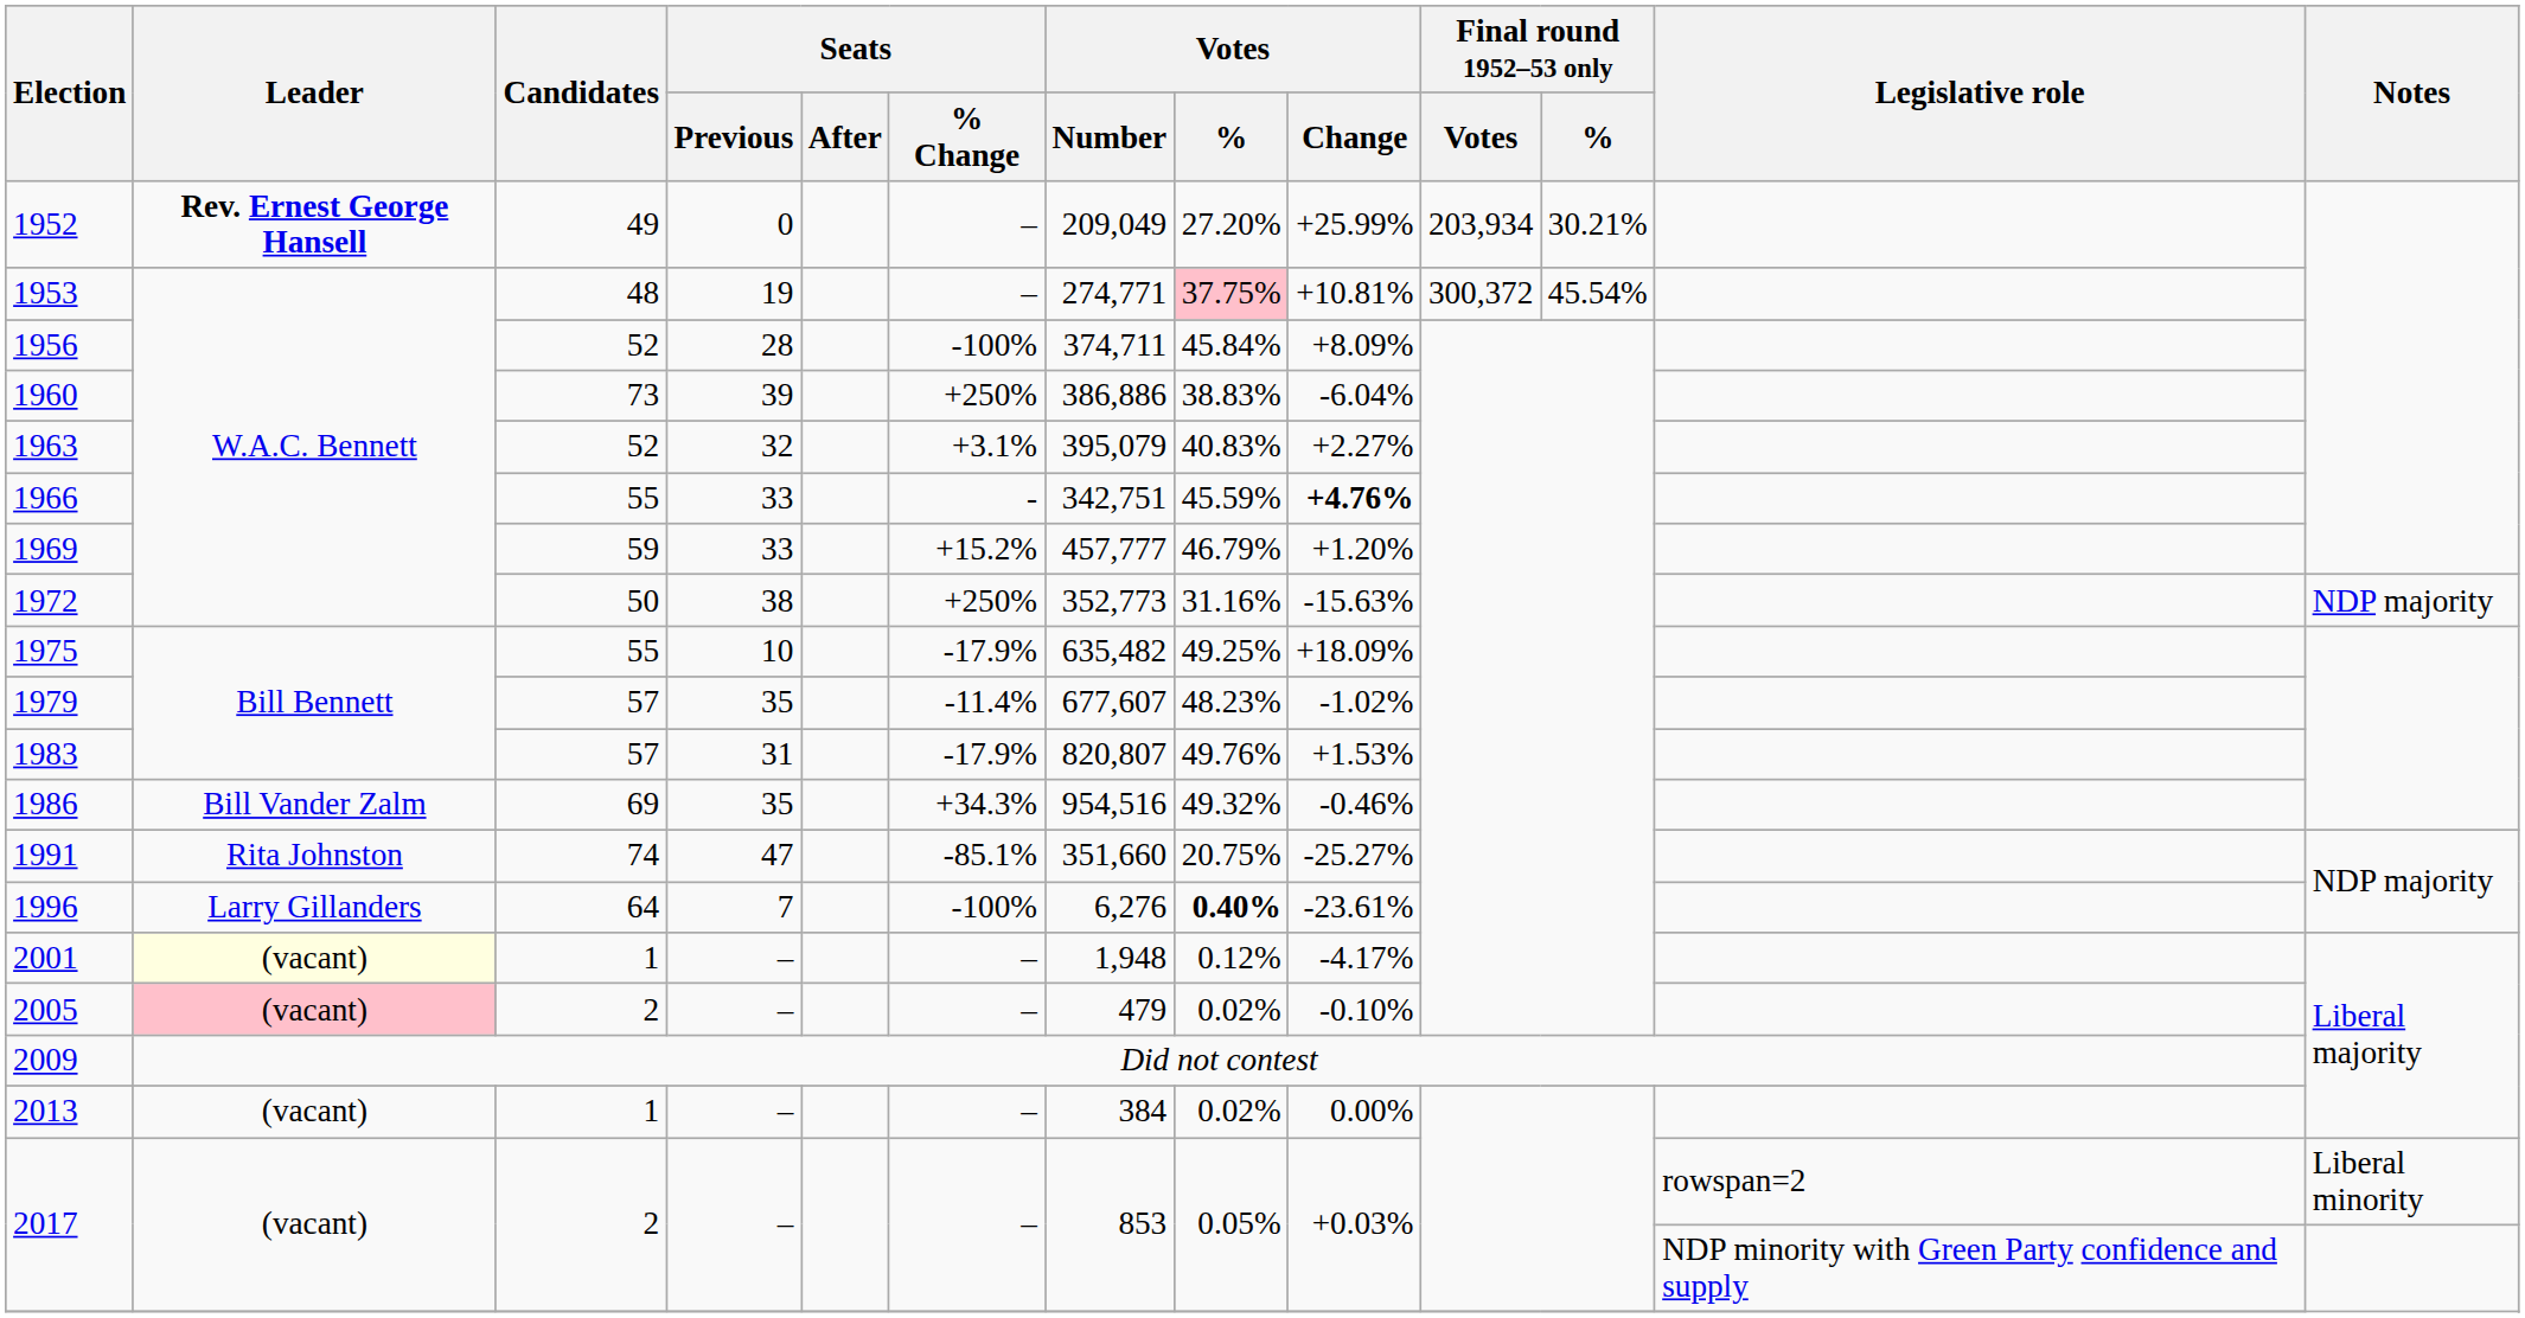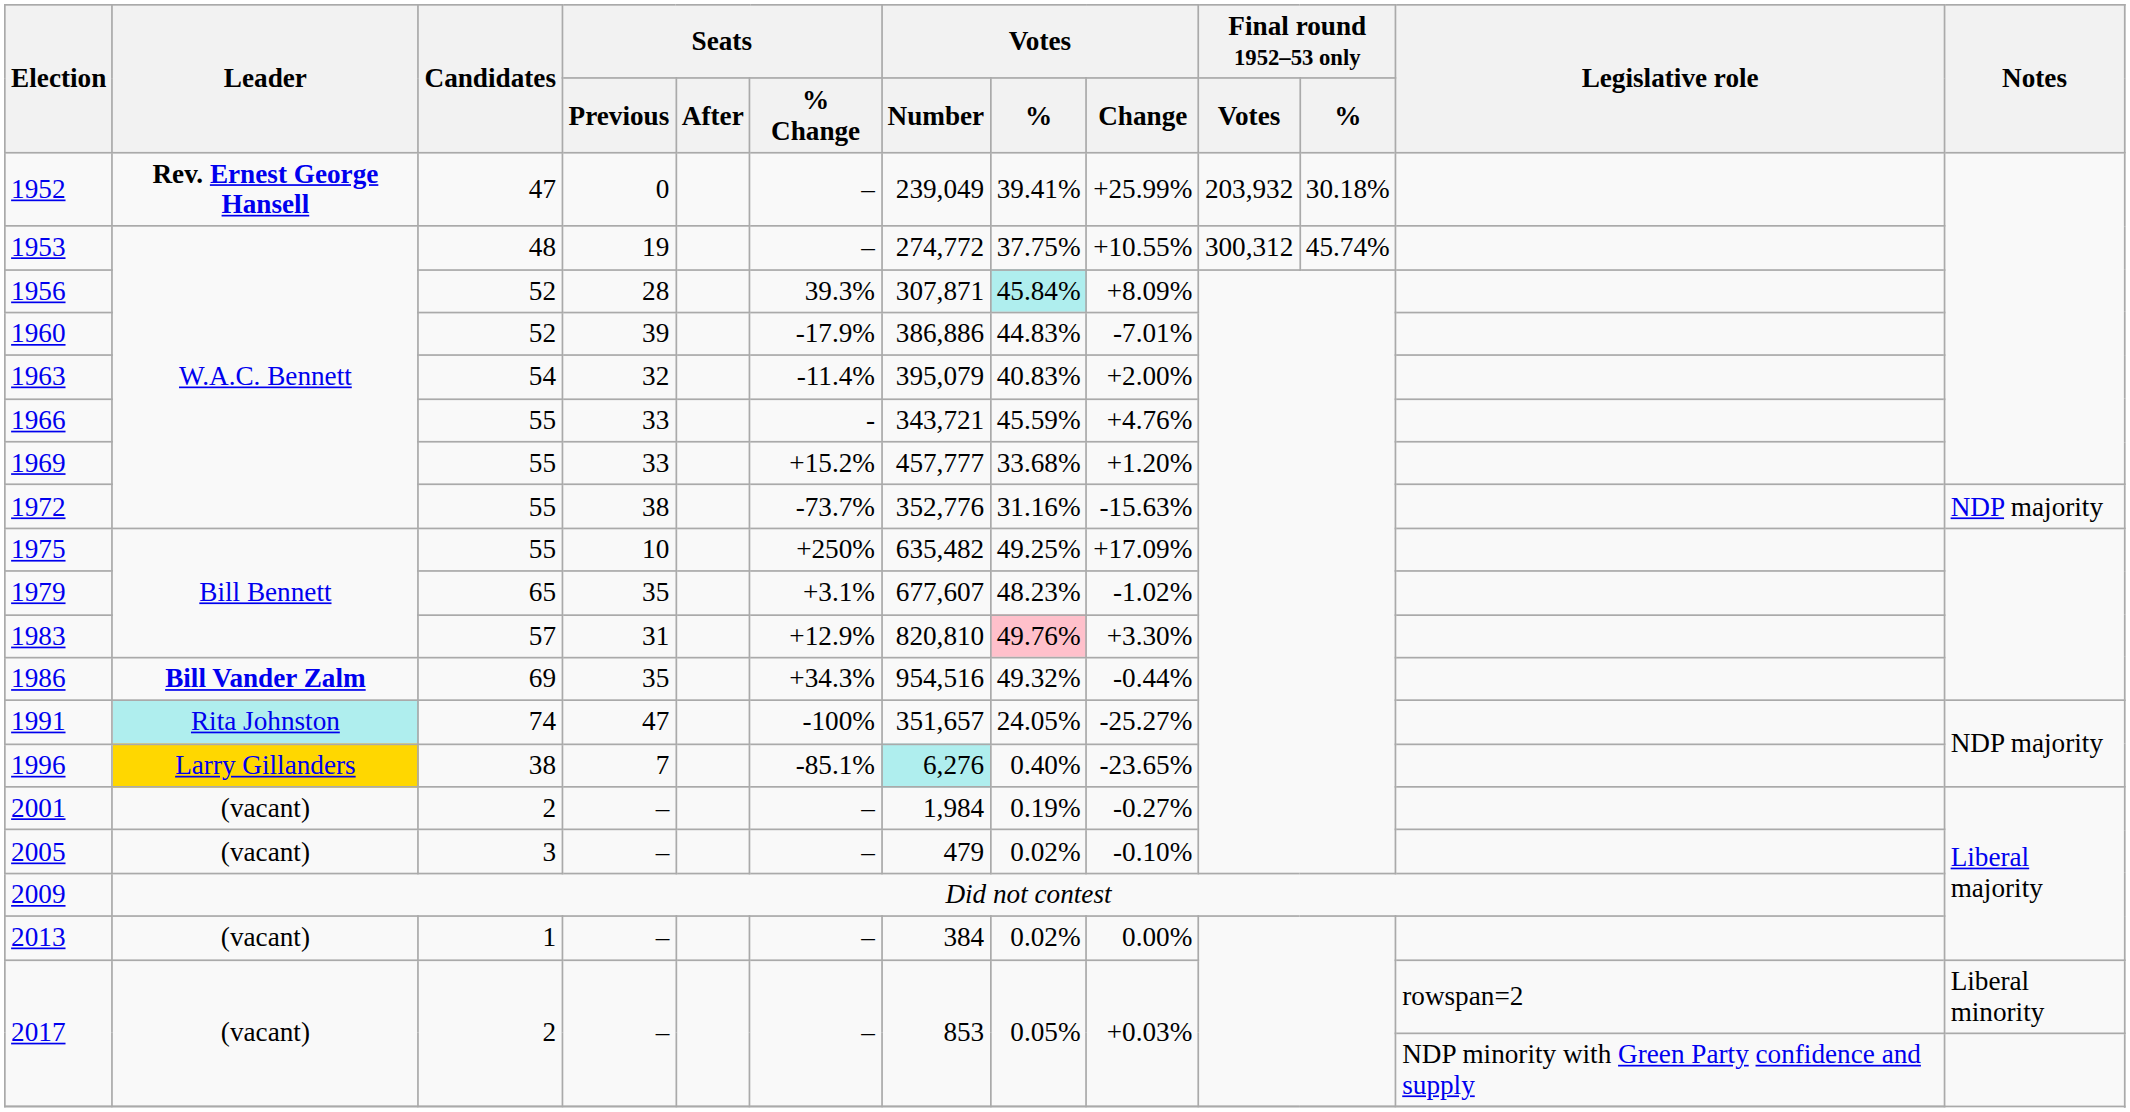1952 | Candidates: 49 -> 47
1952 | Votes / Number: 209,049 -> 239,049
1952 | Votes / %: 27.20% -> 39.41%
1952 | Final round 1952–53 only / Votes: 203,934 -> 203,932
1952 | Final round 1952–53 only / %: 30.21% -> 30.18%
1953 | Votes / Number: 274,771 -> 274,772
1953 | Votes / %: pink background -> no background
1953 | Votes / Change: +10.81% -> +10.55%
1953 | Final round 1952–53 only / Votes: 300,372 -> 300,312
1953 | Final round 1952–53 only / %: 45.54% -> 45.74%
1956 | Seats / % Change: -100% -> 39.3%
1956 | Votes / Number: 374,711 -> 307,871
1956 | Votes / %: no background -> paleturquoise background
1960 | Candidates: 73 -> 52
1960 | Seats / % Change: +250% -> -17.9%
1960 | Votes / %: 38.83% -> 44.83%
1960 | Votes / Change: -6.04% -> -7.01%
1963 | Candidates: 52 -> 54
1963 | Seats / % Change: +3.1% -> -11.4%
1963 | Votes / Change: +2.27% -> +2.00%
1966 | Votes / Number: 342,751 -> 343,721
1966 | Votes / Change: bold -> normal
1969 | Candidates: 59 -> 55
1969 | Votes / %: 46.79% -> 33.68%
1972 | Candidates: 50 -> 55
1972 | Seats / % Change: +250% -> -73.7%
1972 | Votes / Number: 352,773 -> 352,776
1975 | Seats / % Change: -17.9% -> +250%
1975 | Votes / Change: +18.09% -> +17.09%
1979 | Candidates: 57 -> 65
1979 | Seats / % Change: -11.4% -> +3.1%
1983 | Seats / % Change: -17.9% -> +12.9%
1983 | Votes / Number: 820,807 -> 820,810
1983 | Votes / %: no background -> pink background
1983 | Votes / Change: +1.53% -> +3.30%
1986 | Leader: normal -> bold
1986 | Votes / Change: -0.46% -> -0.44%
1991 | Leader: no background -> paleturquoise background
1991 | Seats / % Change: -85.1% -> -100%
1991 | Votes / Number: 351,660 -> 351,657
1991 | Votes / %: 20.75% -> 24.05%
1996 | Leader: no background -> gold background
1996 | Candidates: 64 -> 38
1996 | Seats / % Change: -100% -> -85.1%
1996 | Votes / Number: no background -> paleturquoise background
1996 | Votes / %: bold -> normal
1996 | Votes / Change: -23.61% -> -23.65%
2001 | Leader: lightyellow background -> no background
2001 | Candidates: 1 -> 2
2001 | Votes / Number: 1,948 -> 1,984
2001 | Votes / %: 0.12% -> 0.19%
2001 | Votes / Change: -4.17% -> -0.27%
2005 | Leader: pink background -> no background
2005 | Candidates: 2 -> 3
